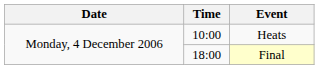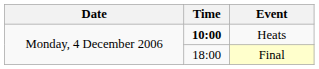Heats | Time: normal -> bold
